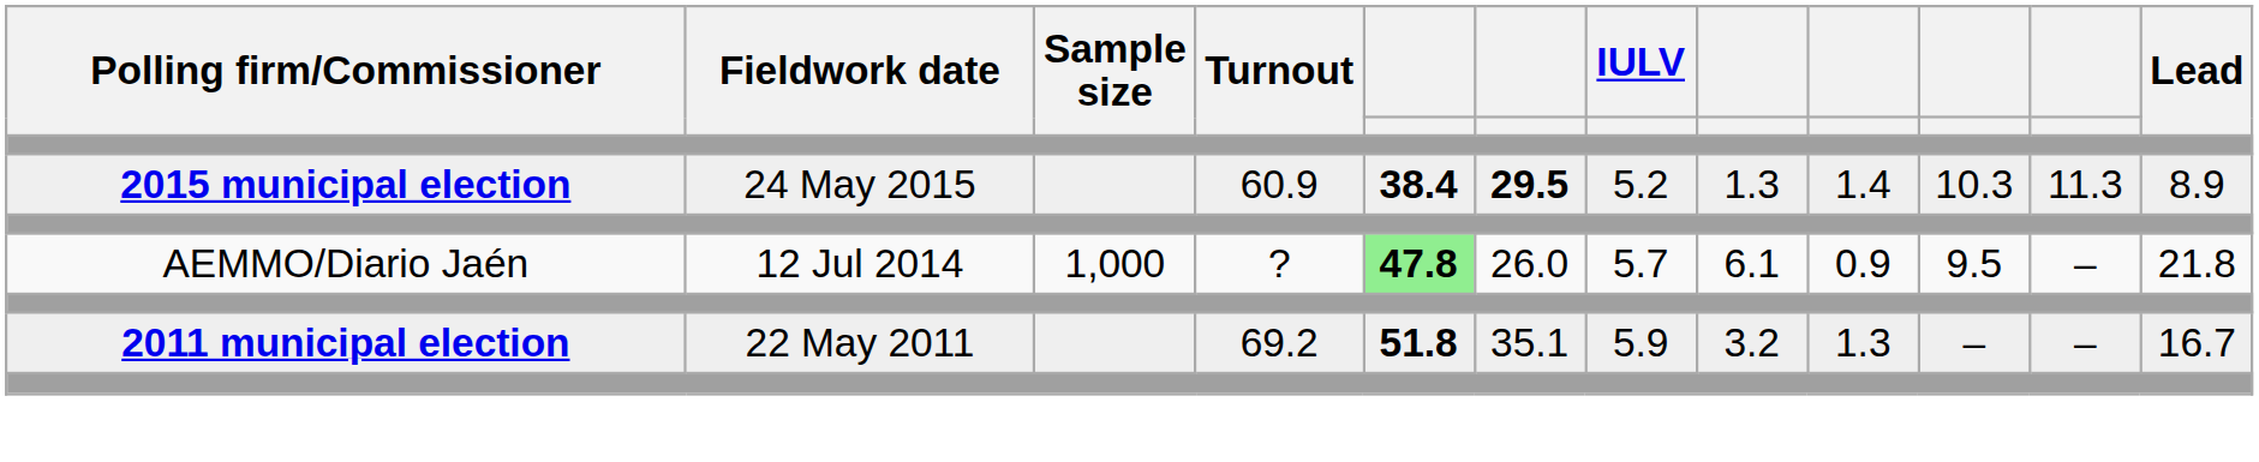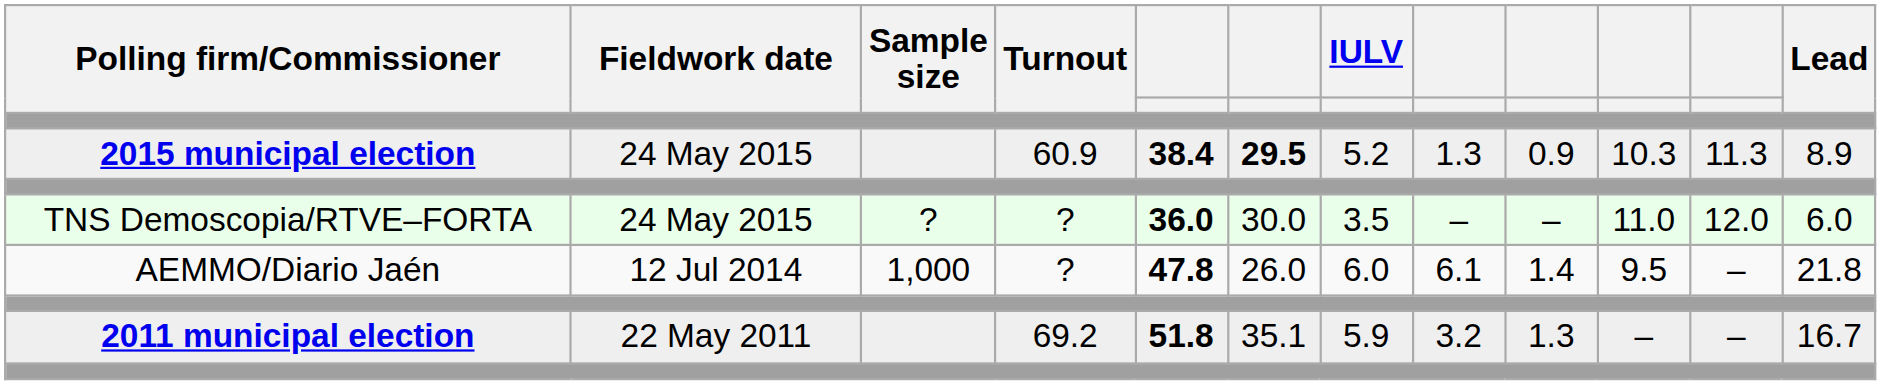2015 municipal election | column 9: 1.4 -> 0.9
+ row: TNS Demoscopia/RTVE–FORTA | 24 May 2015 | ? | ? | 36.0 | 30.0 | 3.5 | – | – | 11.0 | 12.0 | 6.0
AEMMO/Diario Jaén | column 5: lightgreen background -> no background
AEMMO/Diario Jaén | IULV: 5.7 -> 6.0
AEMMO/Diario Jaén | column 9: 0.9 -> 1.4
